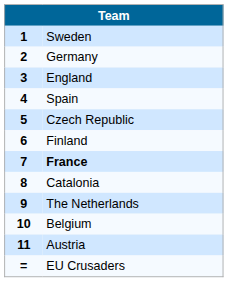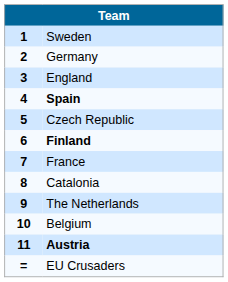Spain | column 2: normal -> bold
Finland | column 2: normal -> bold
France | column 2: bold -> normal
Austria | column 2: normal -> bold
